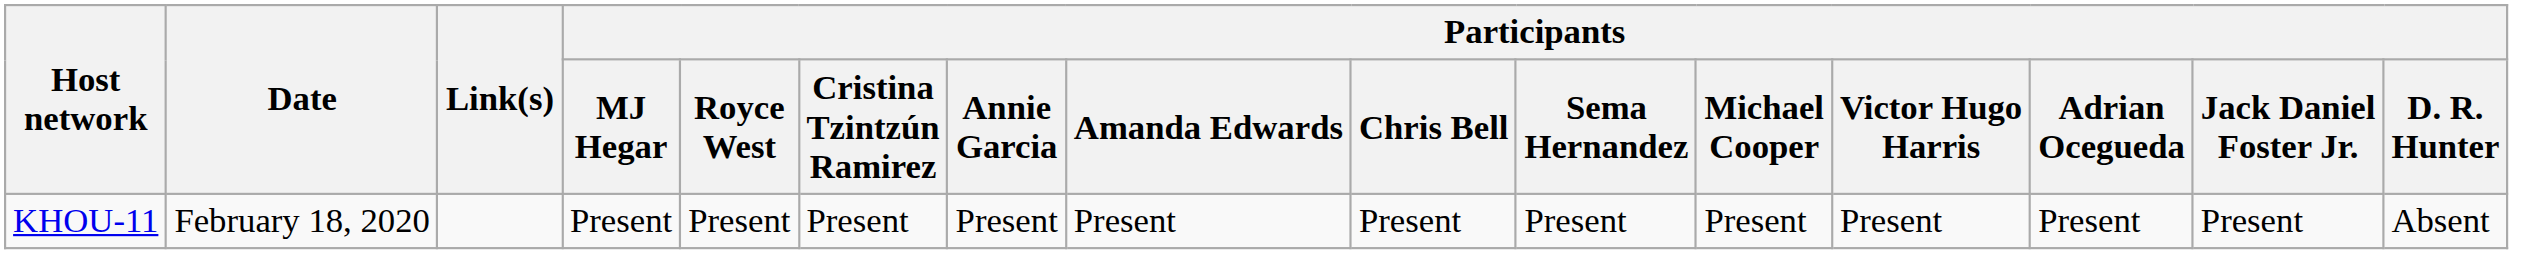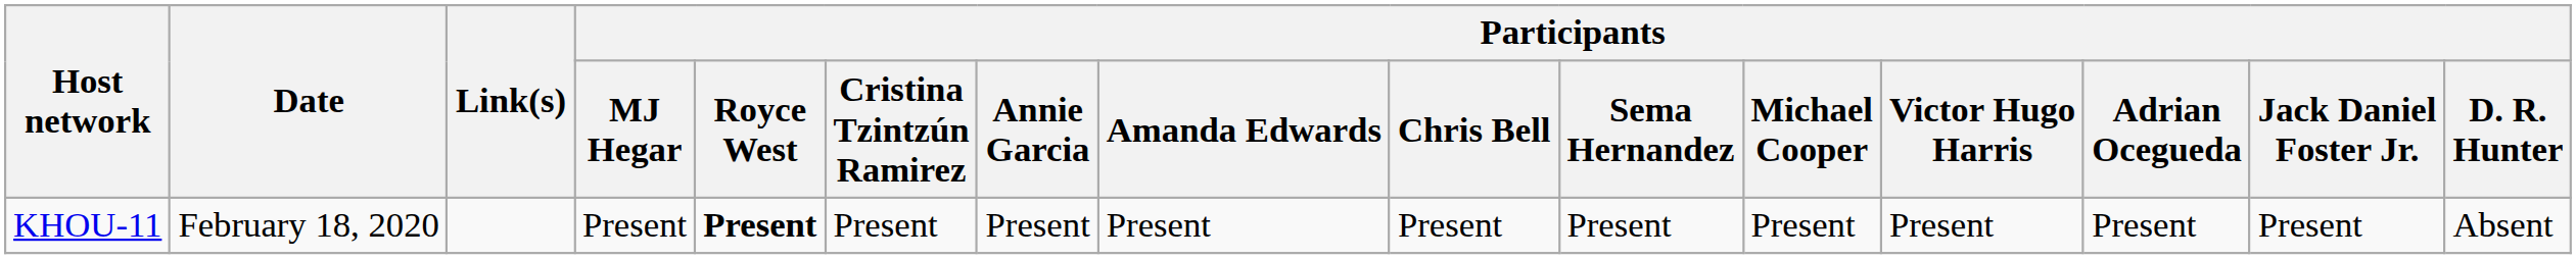KHOU-11 | Participants / Royce West: normal -> bold
